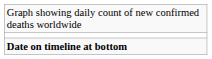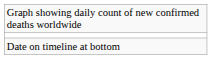row 3 | column 1: bold -> normal
